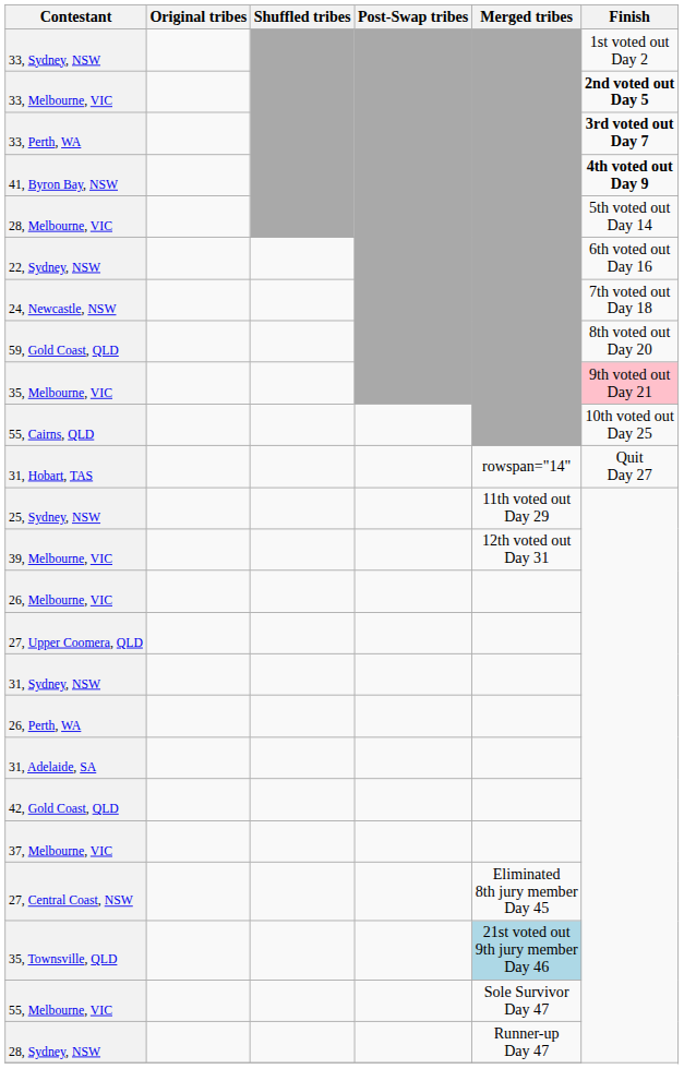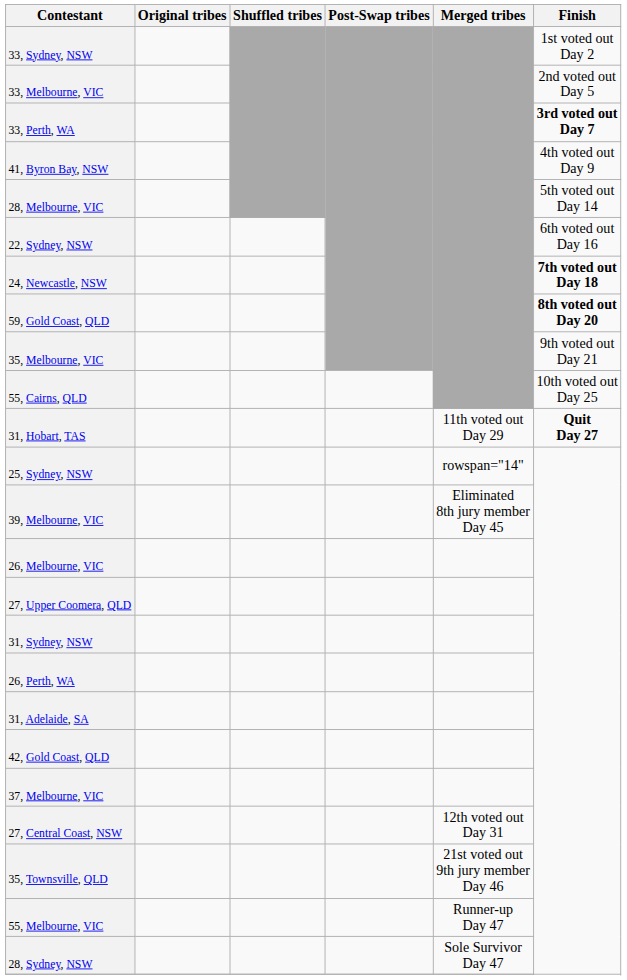33, Melbourne, VIC | Finish: bold -> normal
41, Byron Bay, NSW | Finish: bold -> normal
24, Newcastle, NSW | Finish: normal -> bold
59, Gold Coast, QLD | Finish: normal -> bold
35, Melbourne, VIC | Finish: pink background -> no background
31, Hobart, TAS | Merged tribes: rowspan="14" -> 11th voted out Day 29
31, Hobart, TAS | Finish: normal -> bold
25, Sydney, NSW | Merged tribes: 11th voted out Day 29 -> rowspan="14"
39, Melbourne, VIC | Merged tribes: 12th voted out Day 31 -> Eliminated 8th jury member Day 45
27, Central Coast, NSW | Merged tribes: Eliminated 8th jury member Day 45 -> 12th voted out Day 31
35, Townsville, QLD | Merged tribes: lightblue background -> no background
55, Melbourne, VIC | Merged tribes: Sole Survivor Day 47 -> Runner-up Day 47
28, Sydney, NSW | Merged tribes: Runner-up Day 47 -> Sole Survivor Day 47
